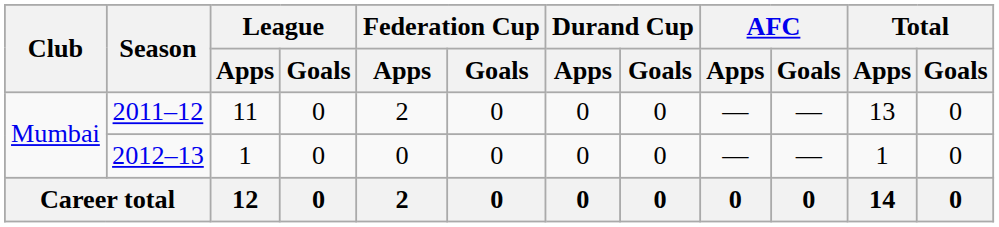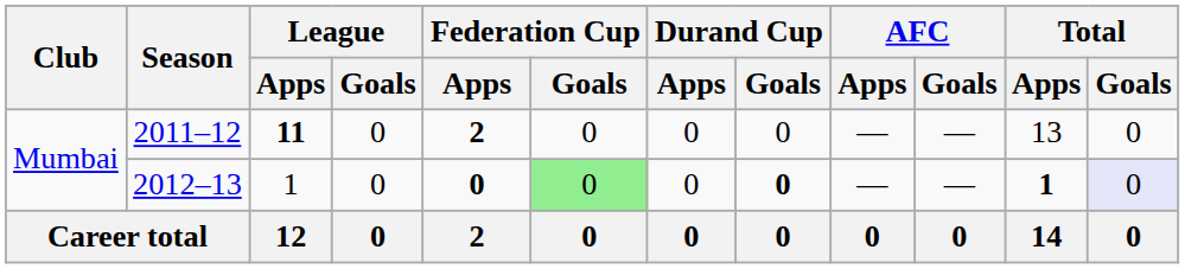2011–12 | League / Apps: normal -> bold
2011–12 | Federation Cup / Apps: normal -> bold
2012–13 | Federation Cup / Apps: normal -> bold
2012–13 | Federation Cup / Goals: no background -> lightgreen background
2012–13 | Durand Cup / Goals: normal -> bold
2012–13 | Total / Apps: normal -> bold
2012–13 | Total / Goals: no background -> lavender background
